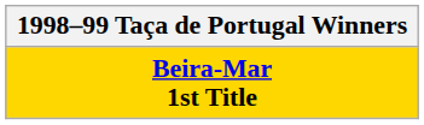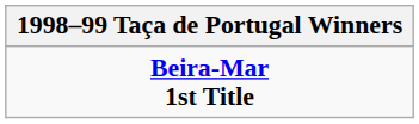row 2 | column 1: gold background -> no background
